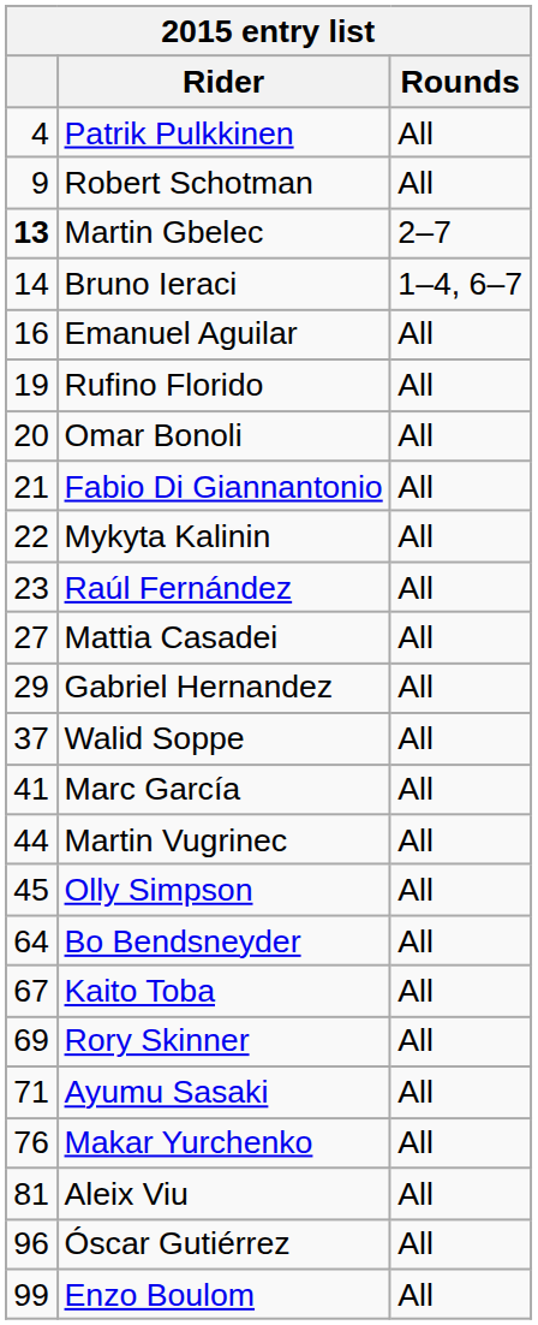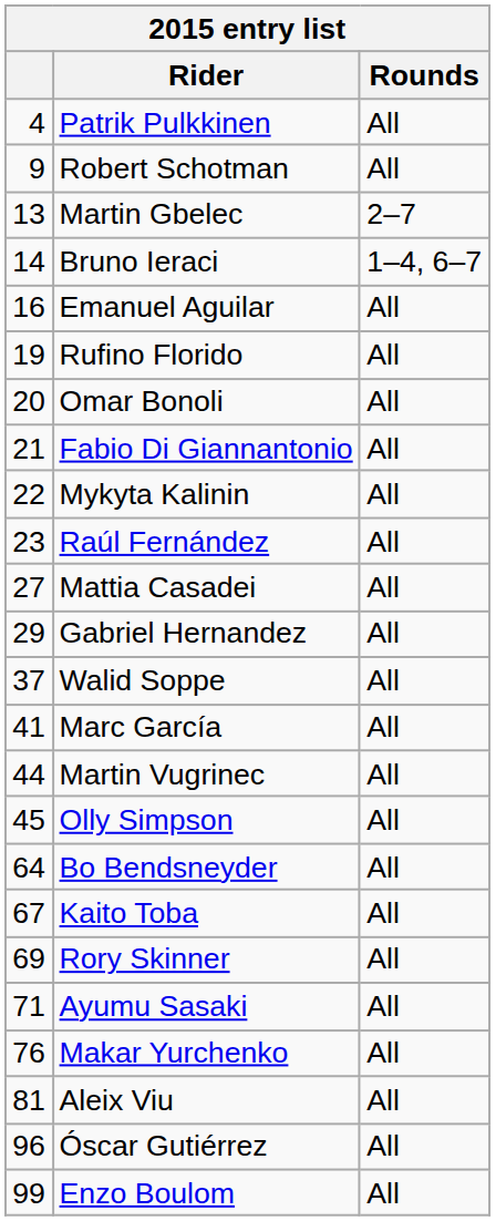Martin Gbelec | column 1: bold -> normal
